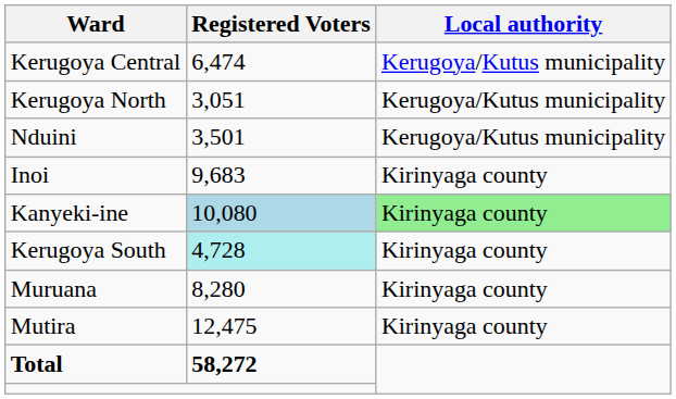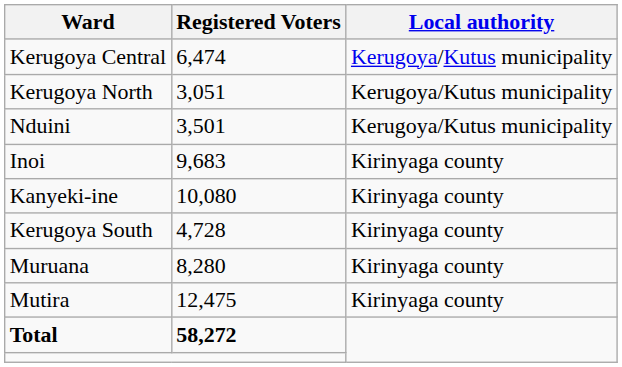Kanyeki-ine | Registered Voters: lightblue background -> no background
Kanyeki-ine | Local authority: lightgreen background -> no background
Kerugoya South | Registered Voters: paleturquoise background -> no background
